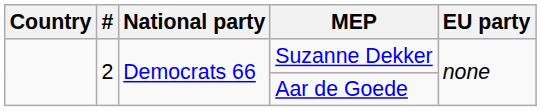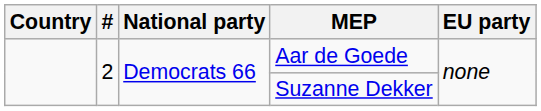row 2 | MEP: Suzanne Dekker -> Aar de Goede
row 3 | MEP: Aar de Goede -> Suzanne Dekker
